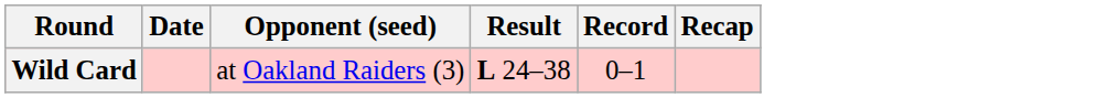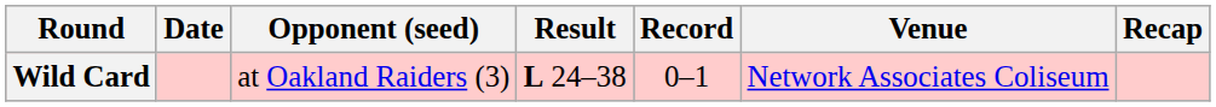+ column: Venue | Network Associates Coliseum
